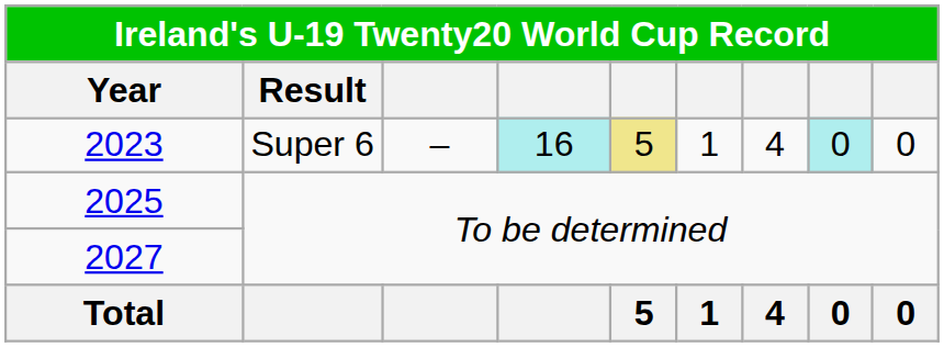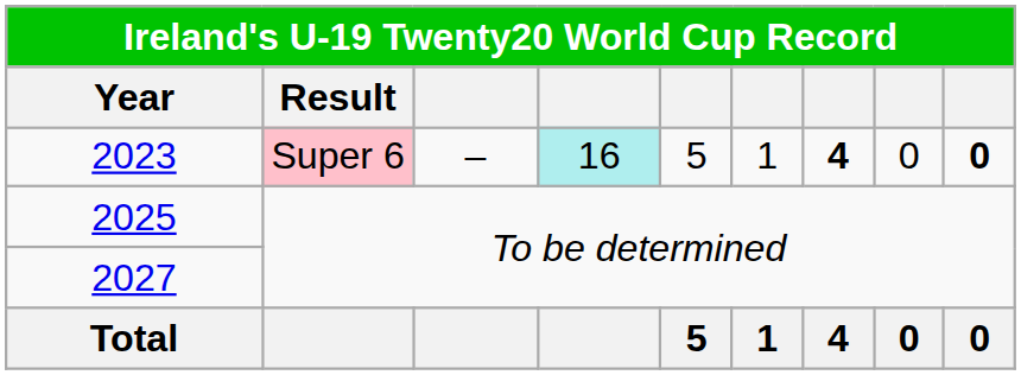2023 | Result: no background -> pink background
2023 | column 5: khaki background -> no background
2023 | column 7: normal -> bold
2023 | column 8: paleturquoise background -> no background
2023 | column 9: normal -> bold
